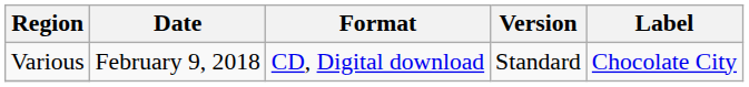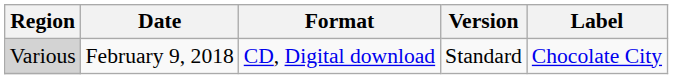Various | Region: no background -> lightgrey background
